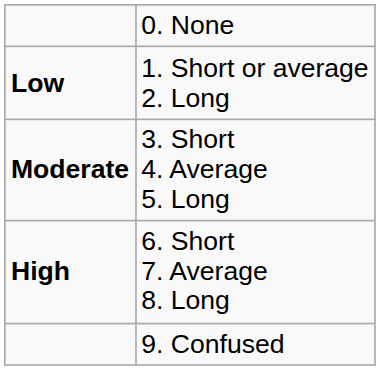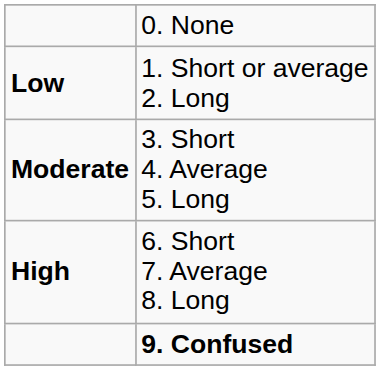row 5 | column 2: normal -> bold
